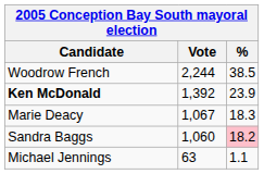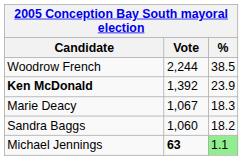Sandra Baggs | %: pink background -> no background
Michael Jennings | Vote: normal -> bold
Michael Jennings | %: no background -> lightgreen background
